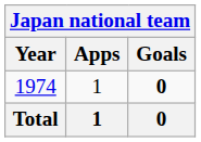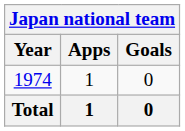1974 | Goals: bold -> normal
